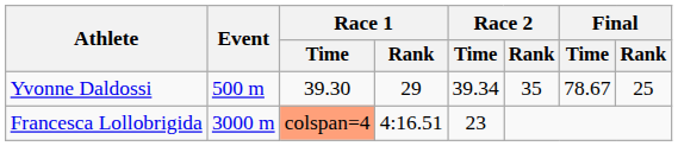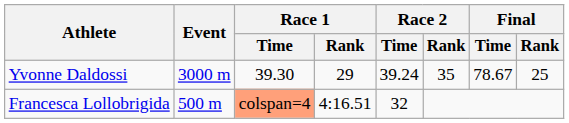Yvonne Daldossi | Event: 500 m -> 3000 m
Yvonne Daldossi | Race 2 / Time: 39.34 -> 39.24
Francesca Lollobrigida | Event: 3000 m -> 500 m
Francesca Lollobrigida | Race 2 / Time: 23 -> 32
